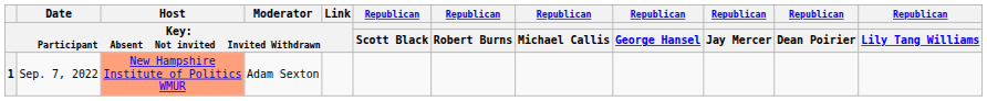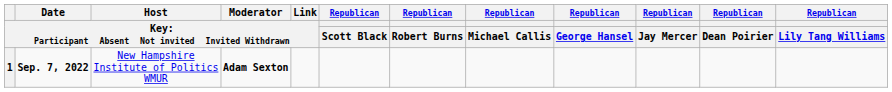1 | column 2: normal -> bold
1 | column 3: lightsalmon background -> no background
1 | column 4: normal -> bold
